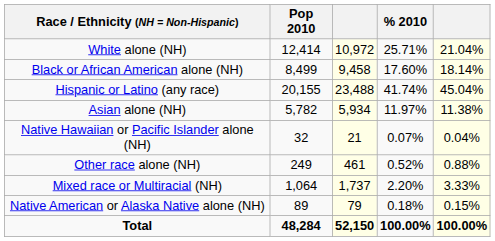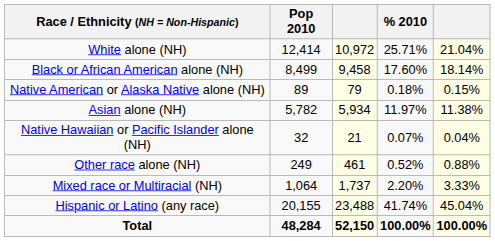rows swapped: Native American or Alaska Native alone (NH) <-> Hispanic or Latino (any race)
